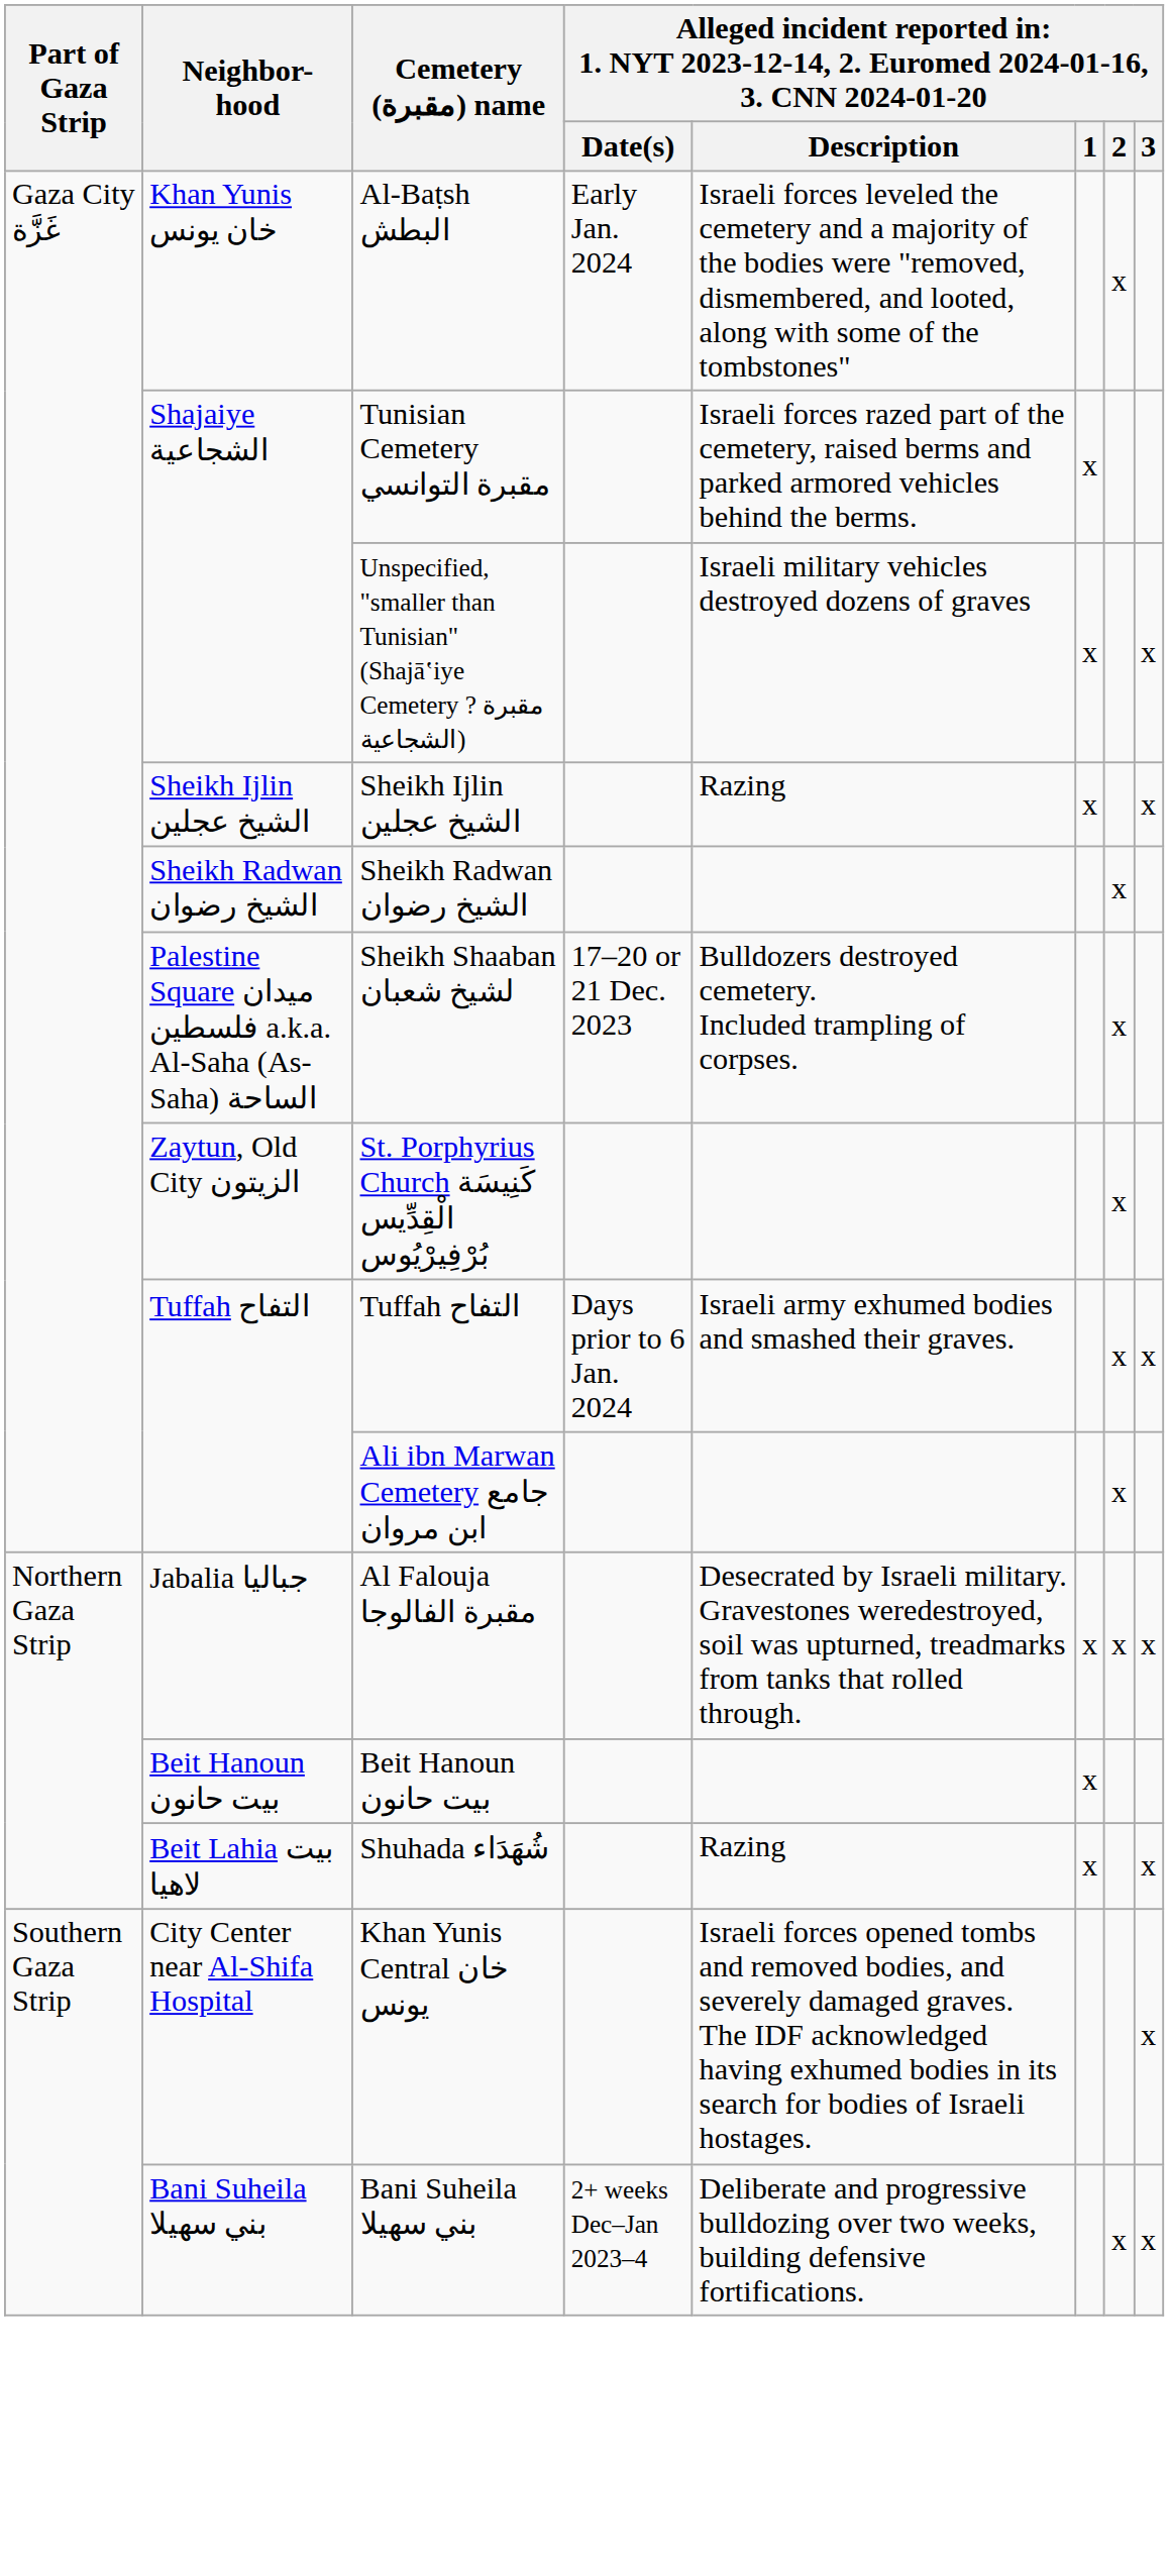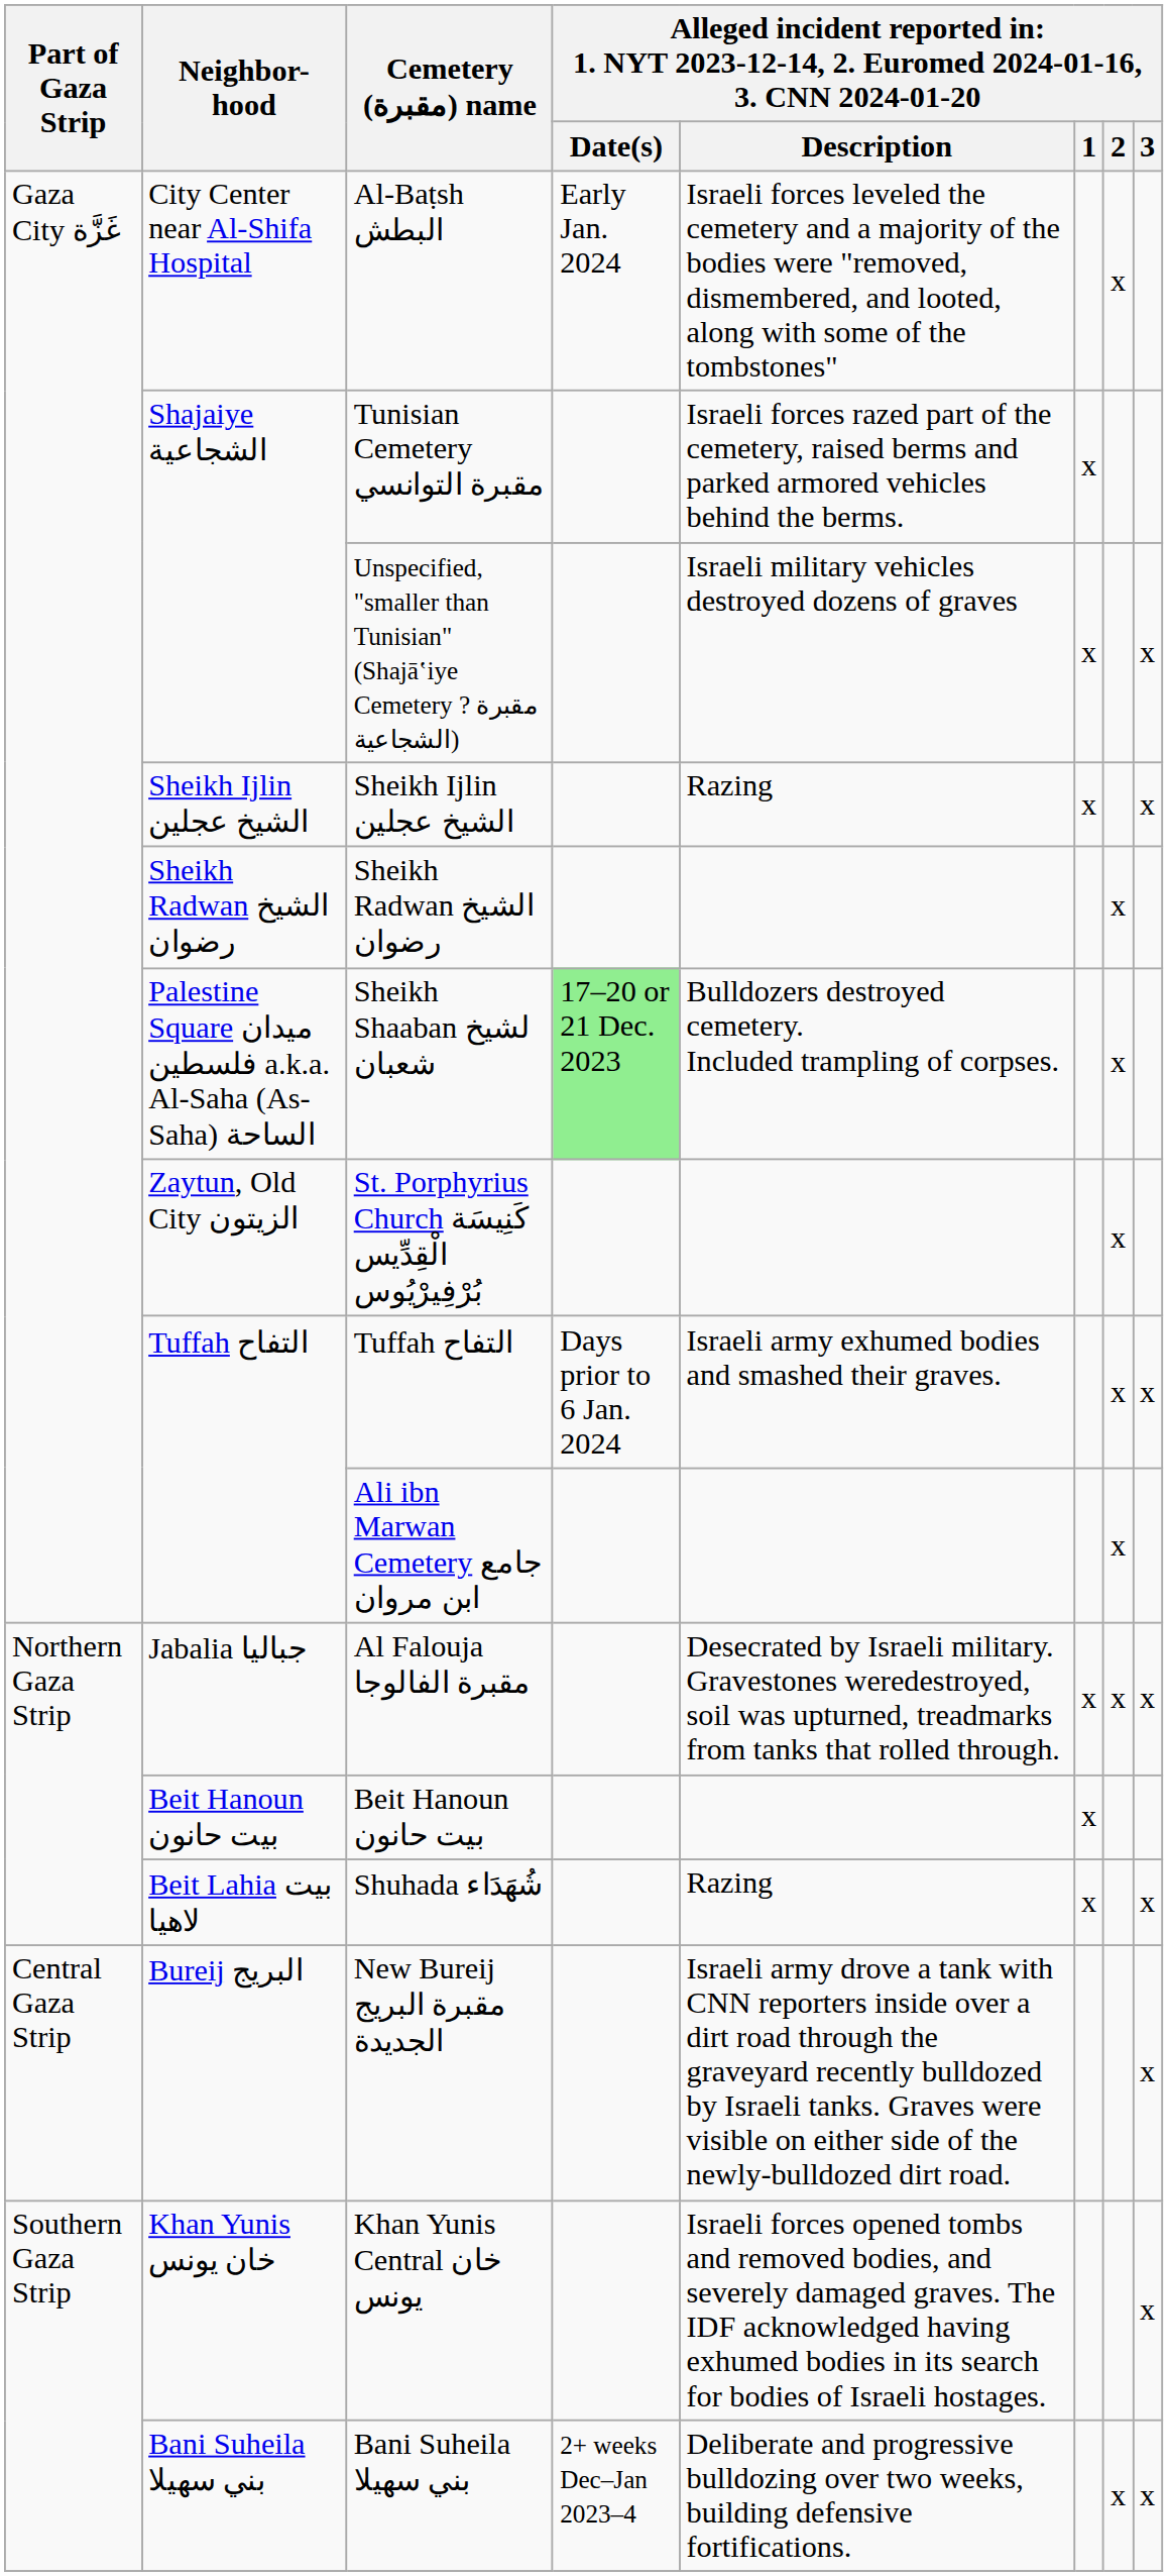Al-Baṭsh البطش | Neighbor- hood: Khan Yunis خان يونس -> City Center near Al-Shifa Hospital
Sheikh Shaaban لشيخ شعبان | column 4: no background -> lightgreen background
+ row: Central Gaza Strip | Bureij البريج | New Bureij مقبرة البريج الجديدة | Israeli army drove a tank with CNN reporters inside over a dirt road through the graveyard recently bulldozed by Israeli tanks. Graves were visible on either side of the newly-bulldozed dirt road. | x
Khan Yunis Central خان يونس | Neighbor- hood: City Center near Al-Shifa Hospital -> Khan Yunis خان يونس
